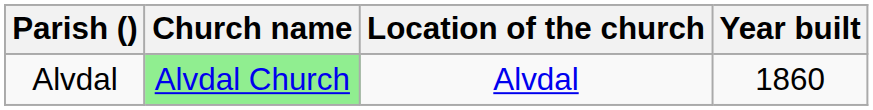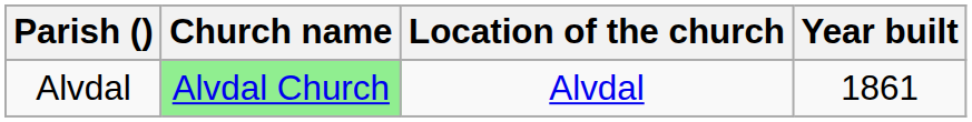row 2 | Year built: 1860 -> 1861
